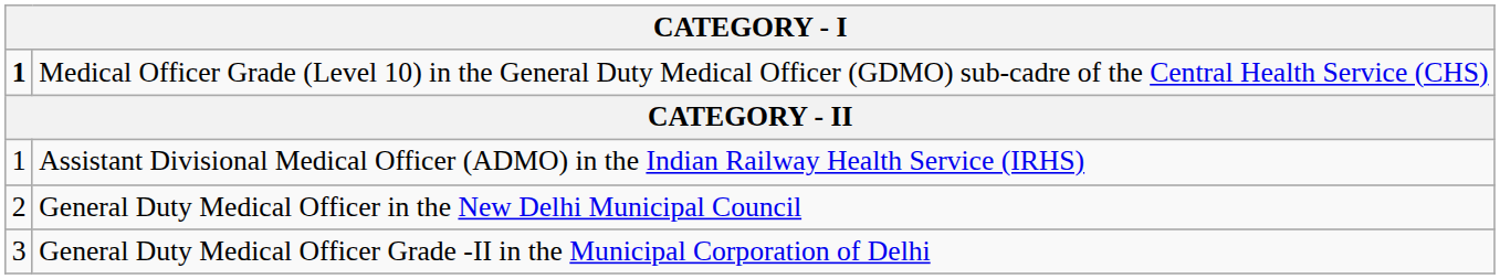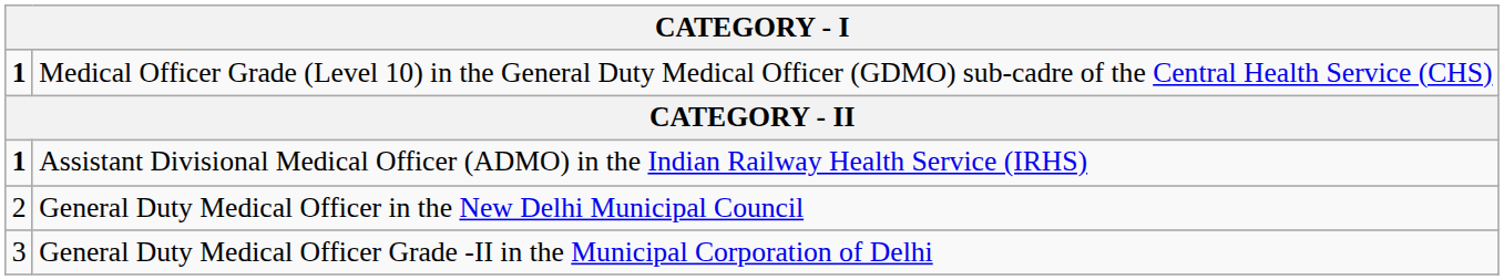row 4 | column 1: normal -> bold
